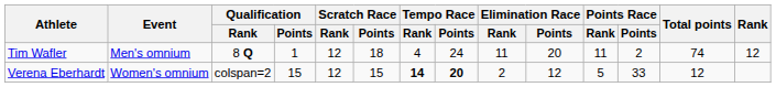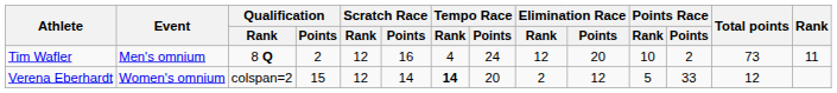Tim Wafler | Qualification / Points: 1 -> 2
Tim Wafler | Scratch Race / Points: 18 -> 16
Tim Wafler | Elimination Race / Rank: 11 -> 12
Tim Wafler | Points Race / Rank: 11 -> 10
Tim Wafler | Total points: 74 -> 73
Tim Wafler | Rank: 12 -> 11
Verena Eberhardt | Scratch Race / Points: 15 -> 14
Verena Eberhardt | Tempo Race / Points: bold -> normal
